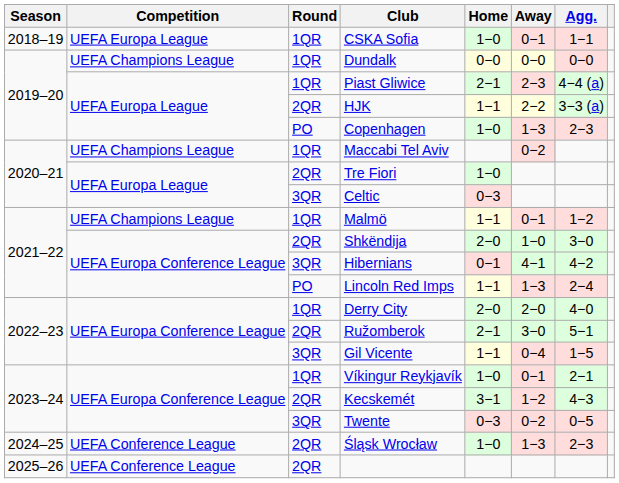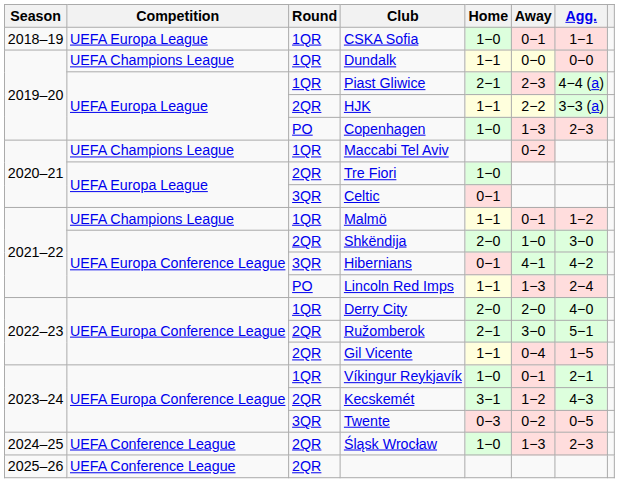Dundalk | Home: 0−0 -> 1−1
Celtic | Home: 0−3 -> 0−1
Gil Vicente | Round: 3QR -> 2QR
